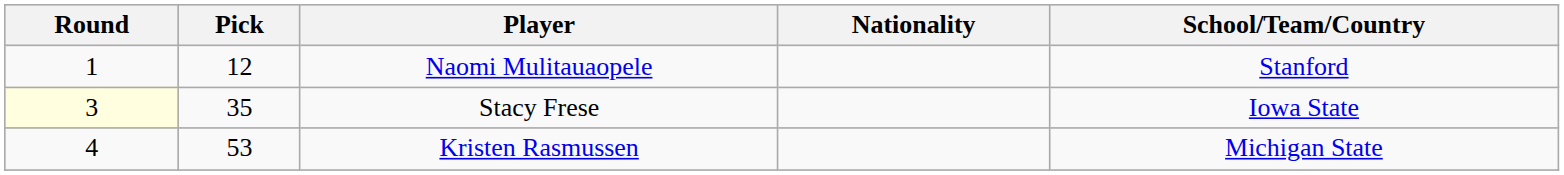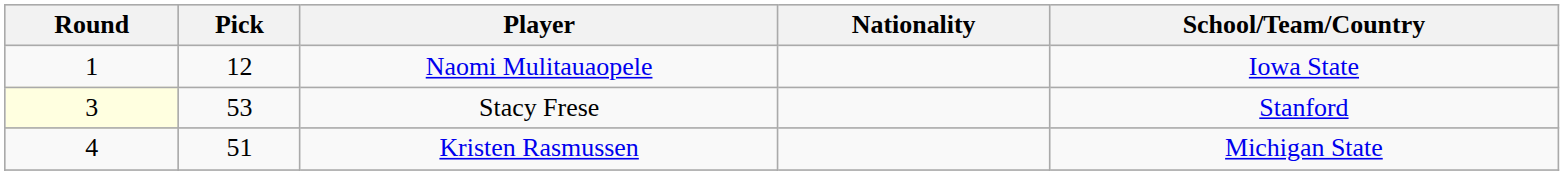Naomi Mulitauaopele | School/Team/Country: Stanford -> Iowa State
Stacy Frese | Pick: 35 -> 53
Stacy Frese | School/Team/Country: Iowa State -> Stanford
Kristen Rasmussen | Pick: 53 -> 51
